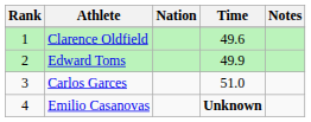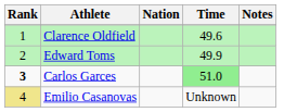Carlos Garces | Rank: normal -> bold
Carlos Garces | Time: no background -> lightgreen background
Emilio Casanovas | Rank: no background -> khaki background
Emilio Casanovas | Time: bold -> normal
